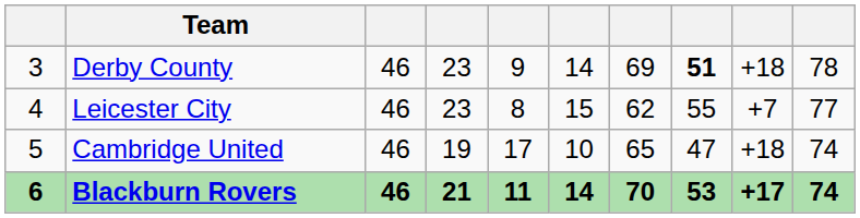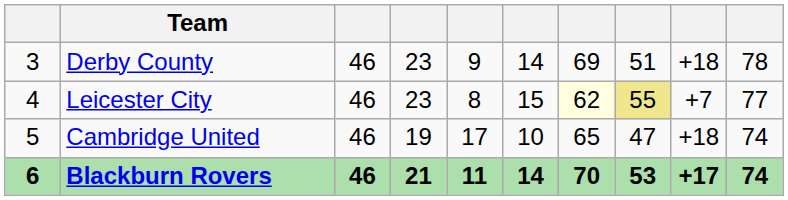Derby County | column 8: bold -> normal
Leicester City | column 7: no background -> lightyellow background
Leicester City | column 8: no background -> khaki background
